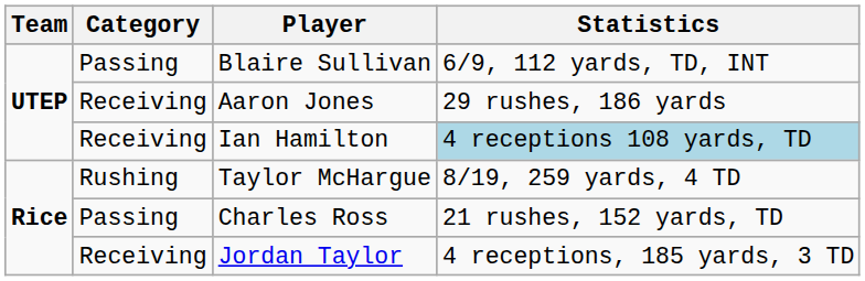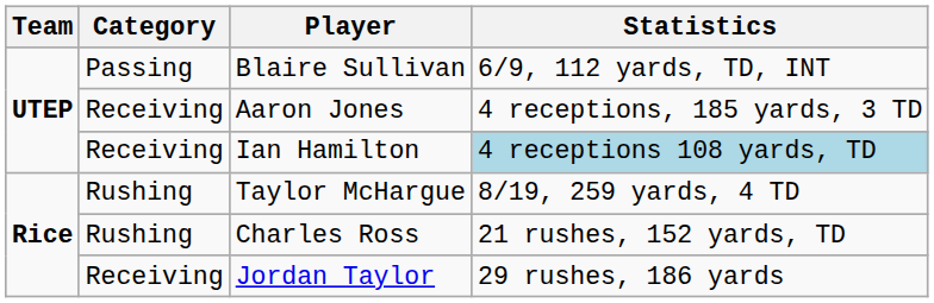Aaron Jones | Statistics: 29 rushes, 186 yards -> 4 receptions, 185 yards, 3 TD
Charles Ross | Category: Passing -> Rushing
Jordan Taylor | Statistics: 4 receptions, 185 yards, 3 TD -> 29 rushes, 186 yards
